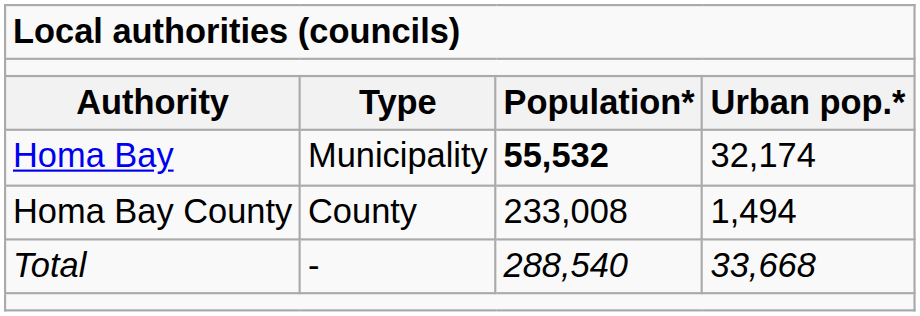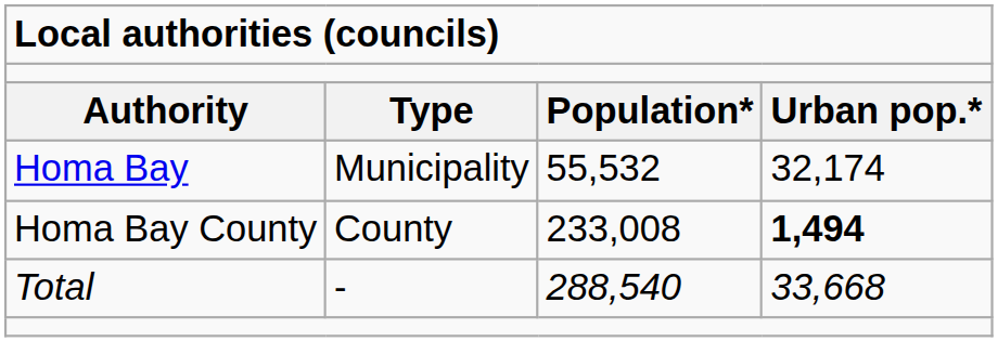Homa Bay | column 3: bold -> normal
Homa Bay County | column 4: normal -> bold
